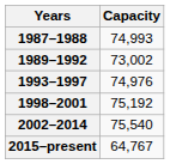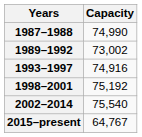1987–1988 | Capacity: 74,993 -> 74,990
1993–1997 | Capacity: 74,976 -> 74,916
